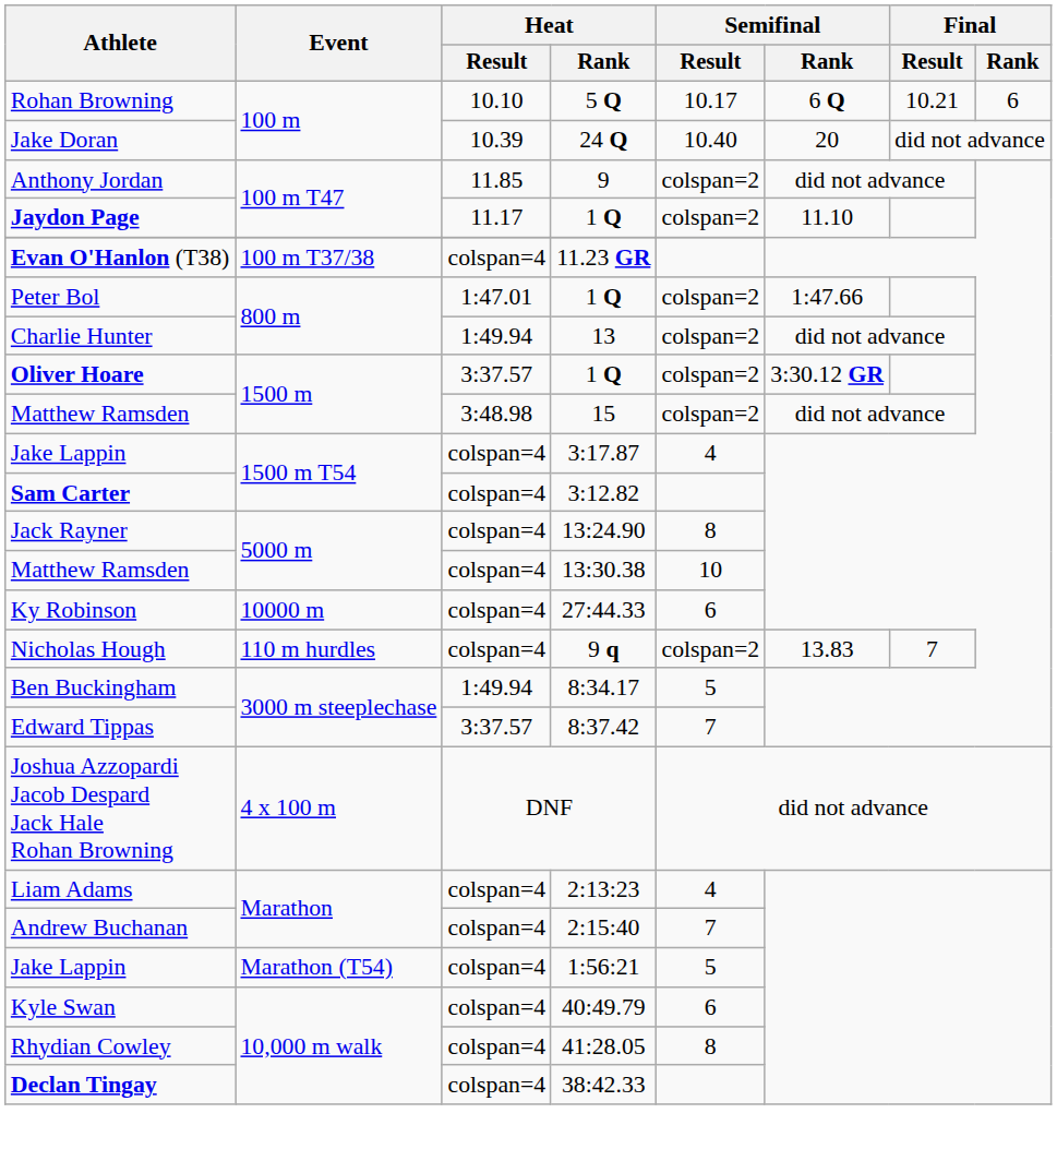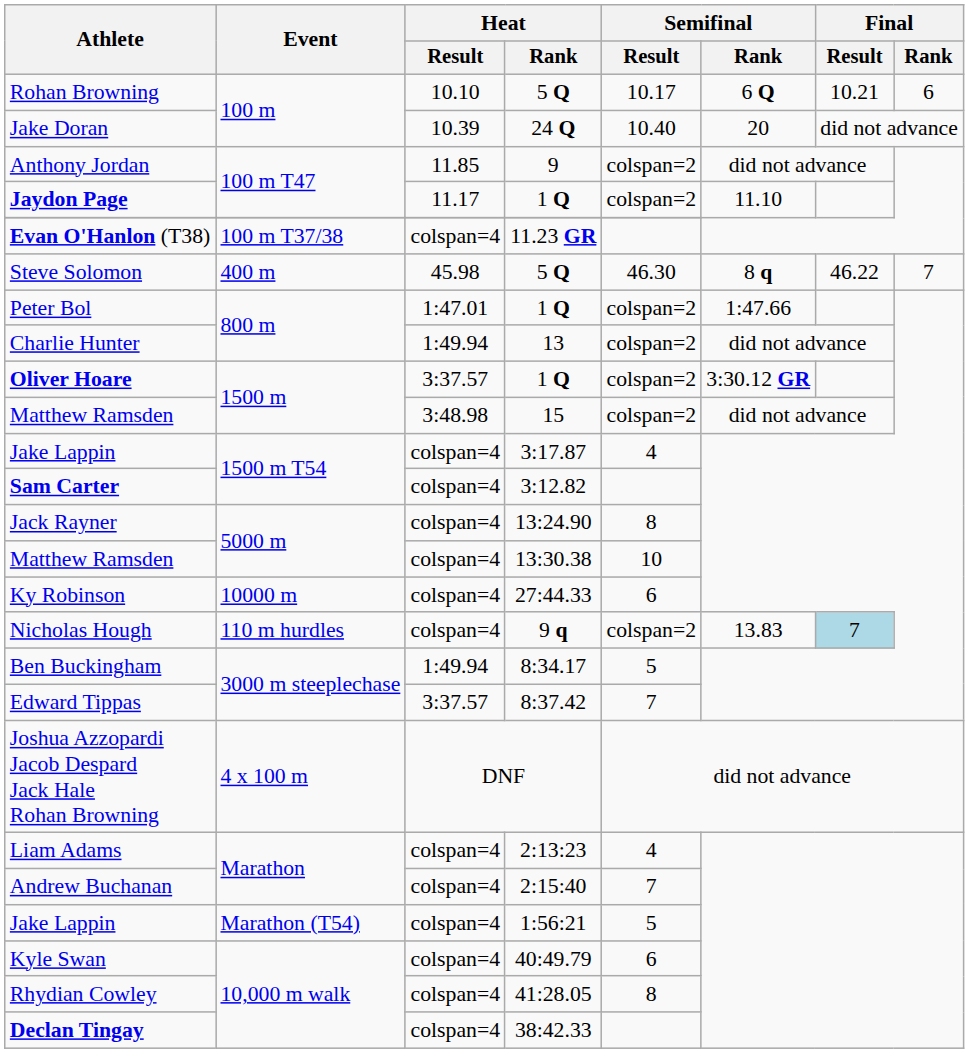+ row: Steve Solomon | 400 m | 45.98 | 5 Q | 46.30 | 8 q | 46.22 | 7
Nicholas Hough | Final / Result: no background -> lightblue background
